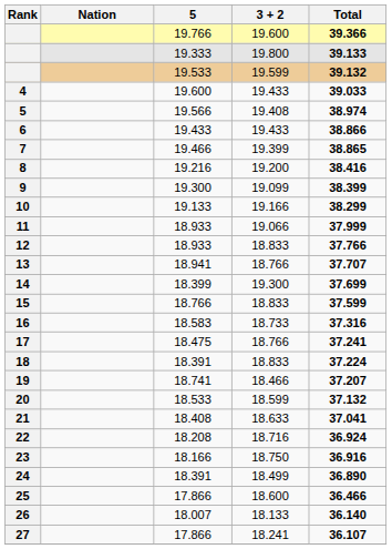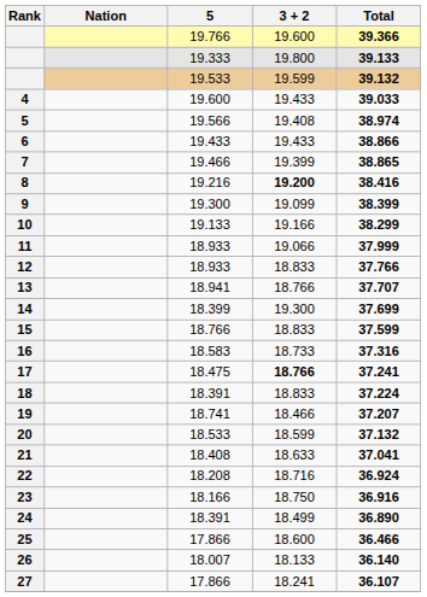8 | 3 + 2: normal -> bold
17 | 3 + 2: normal -> bold
